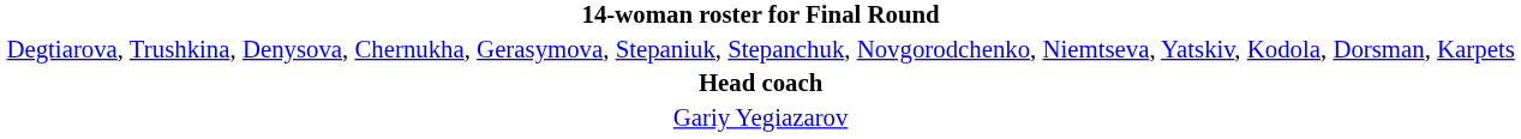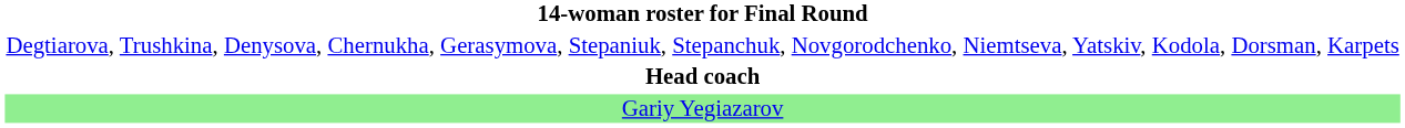row 4 | column 1: no background -> lightgreen background
